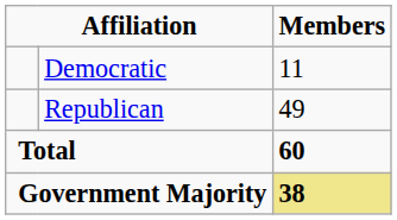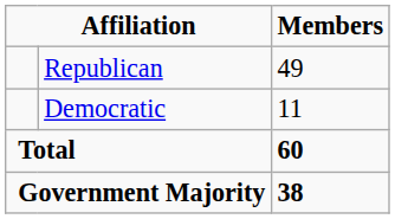rows swapped: Democratic <-> Republican
Government Majority | Members: khaki background -> no background
